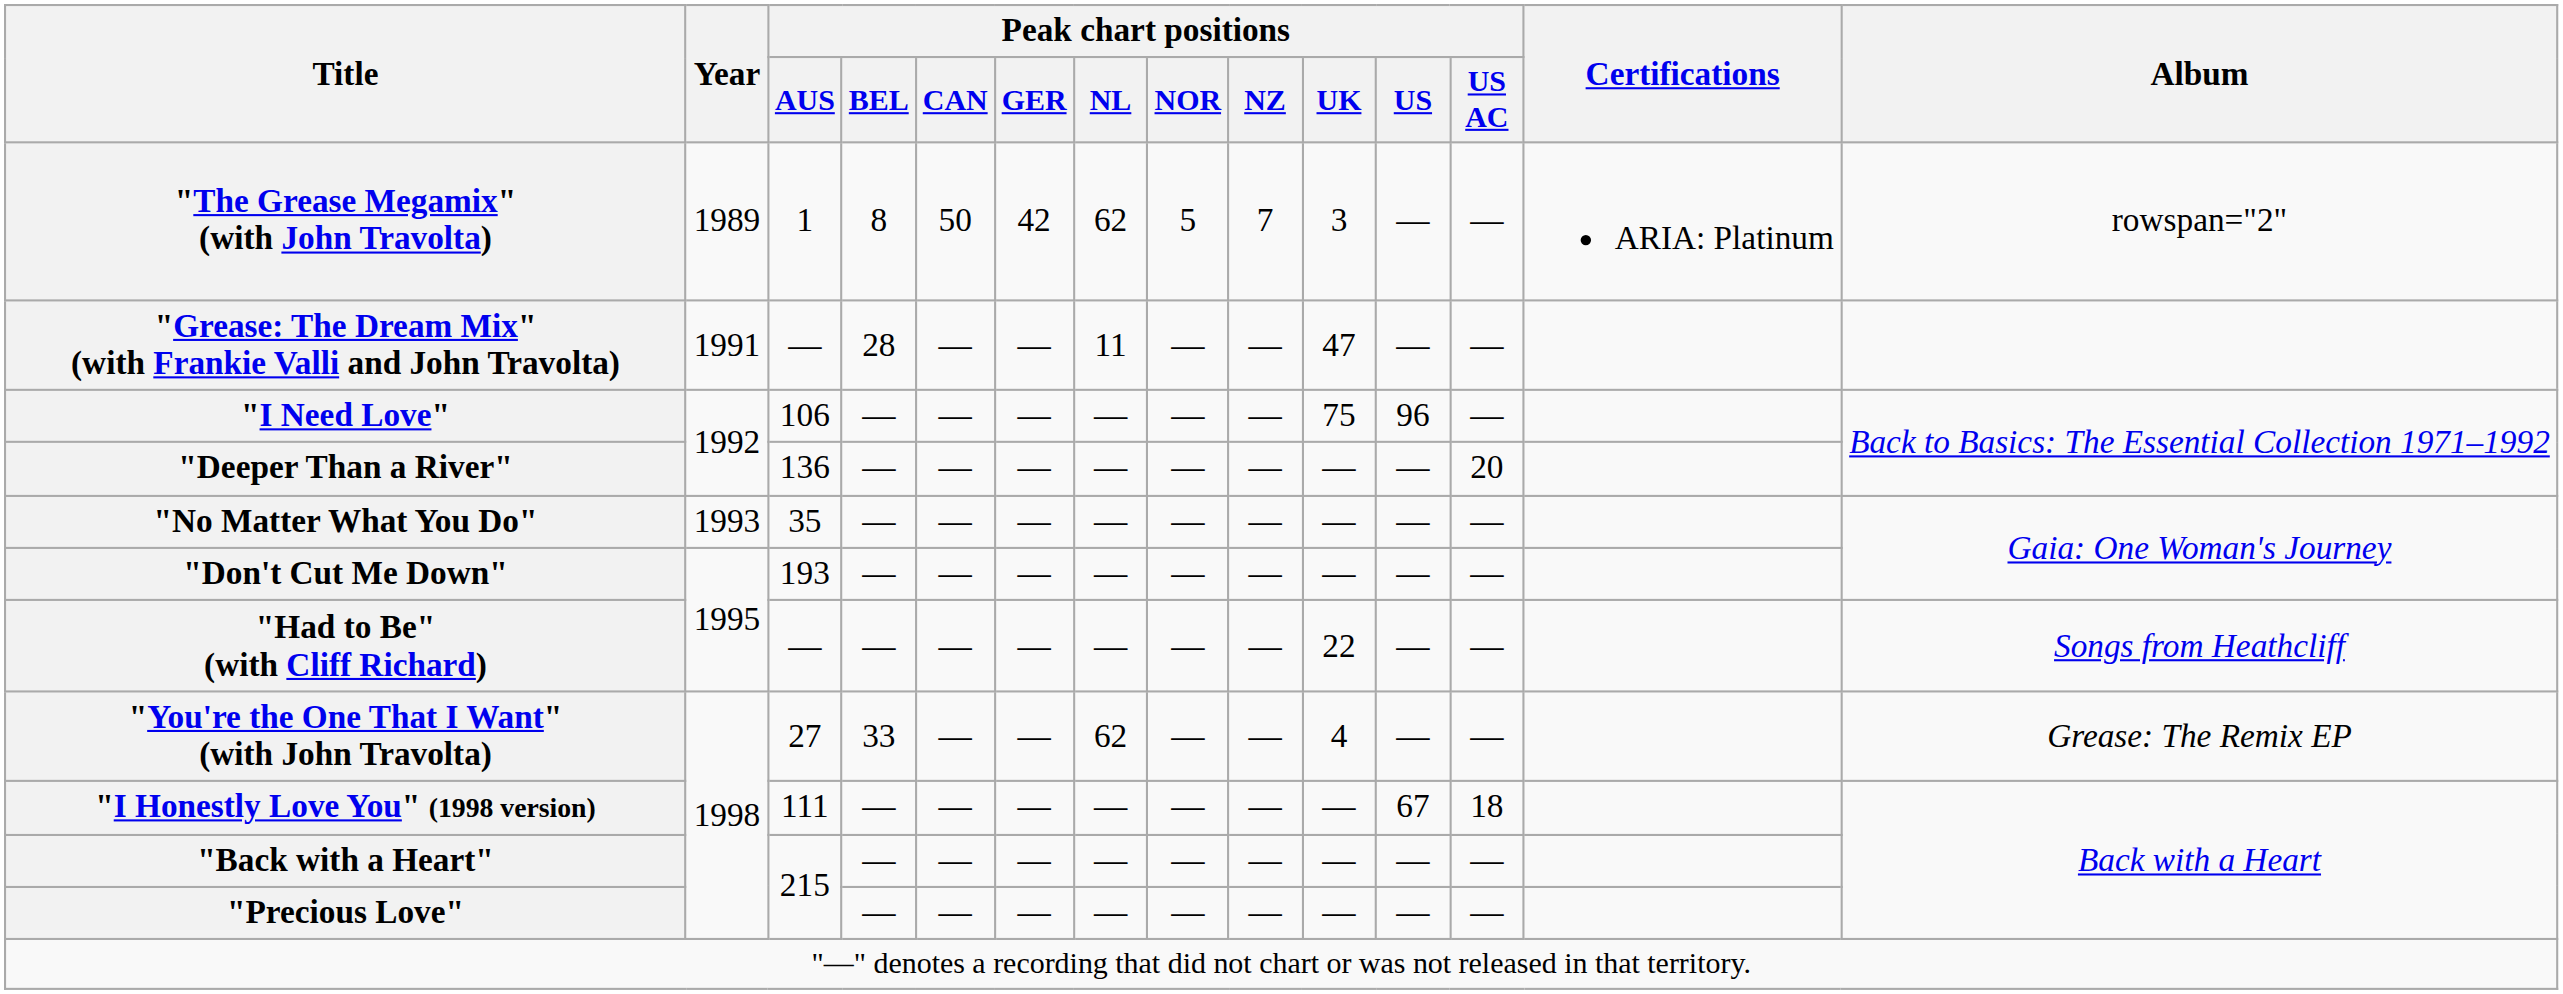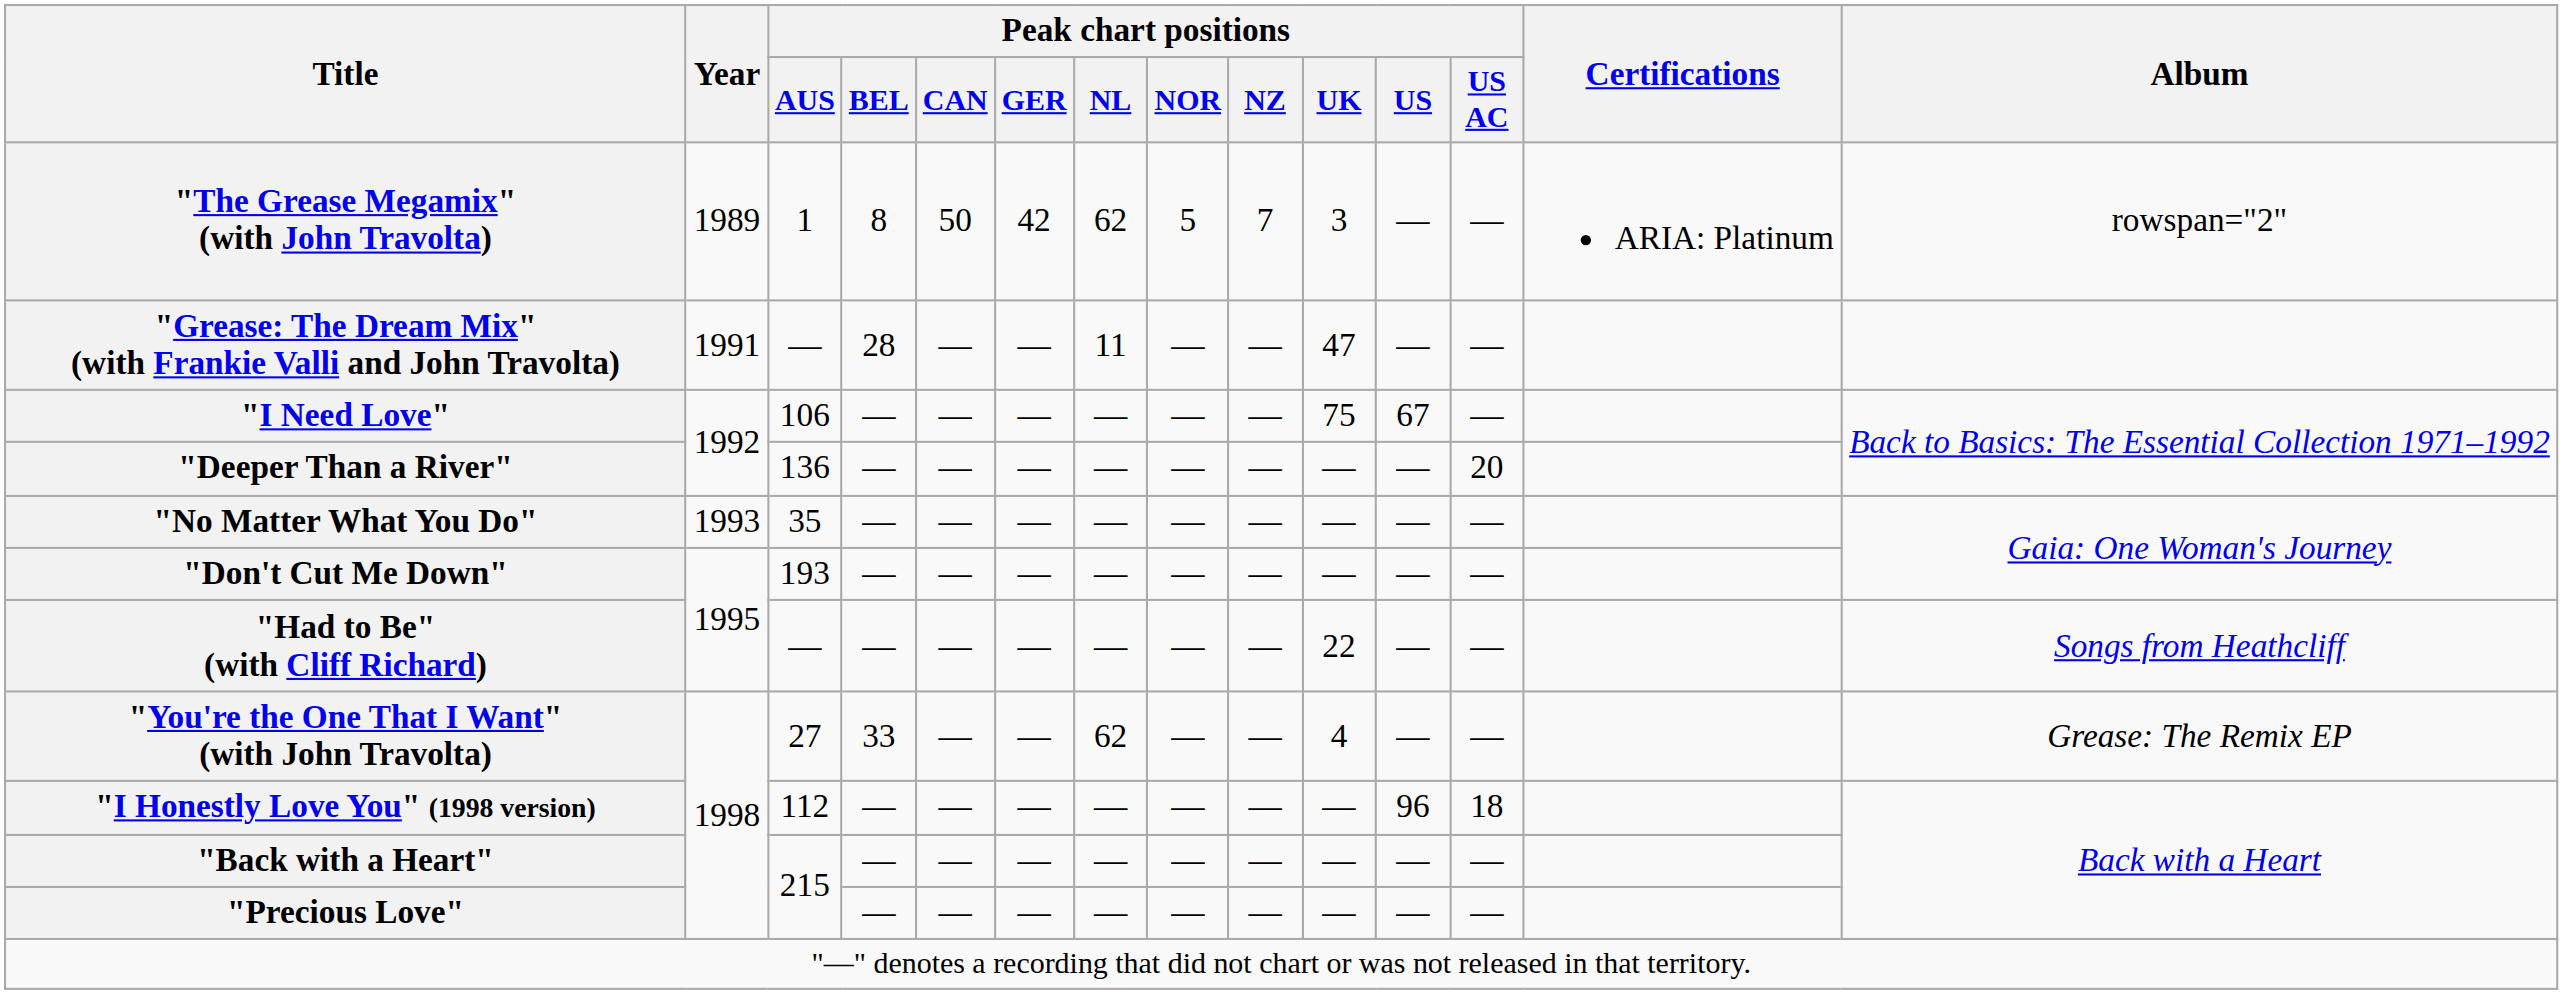"I Need Love" | Peak chart positions / US: 96 -> 67
"I Honestly Love You" (1998 version) | Peak chart positions / AUS: 111 -> 112
"I Honestly Love You" (1998 version) | Peak chart positions / US: 67 -> 96
